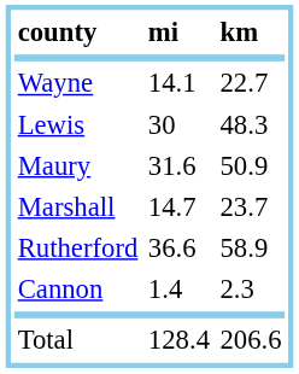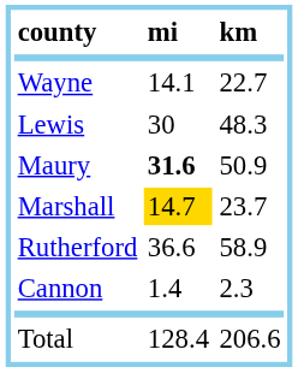Maury | mi: normal -> bold
Marshall | mi: no background -> gold background
